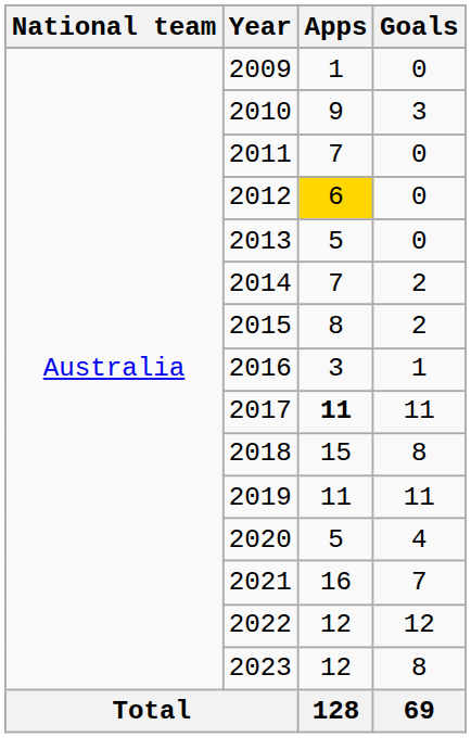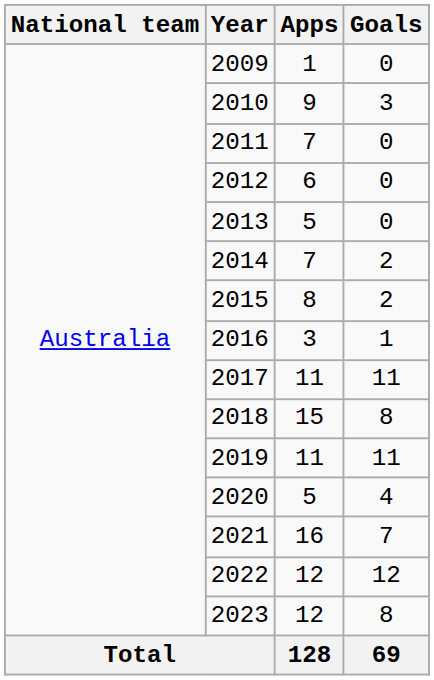2012 | Apps: gold background -> no background
2017 | Apps: bold -> normal
